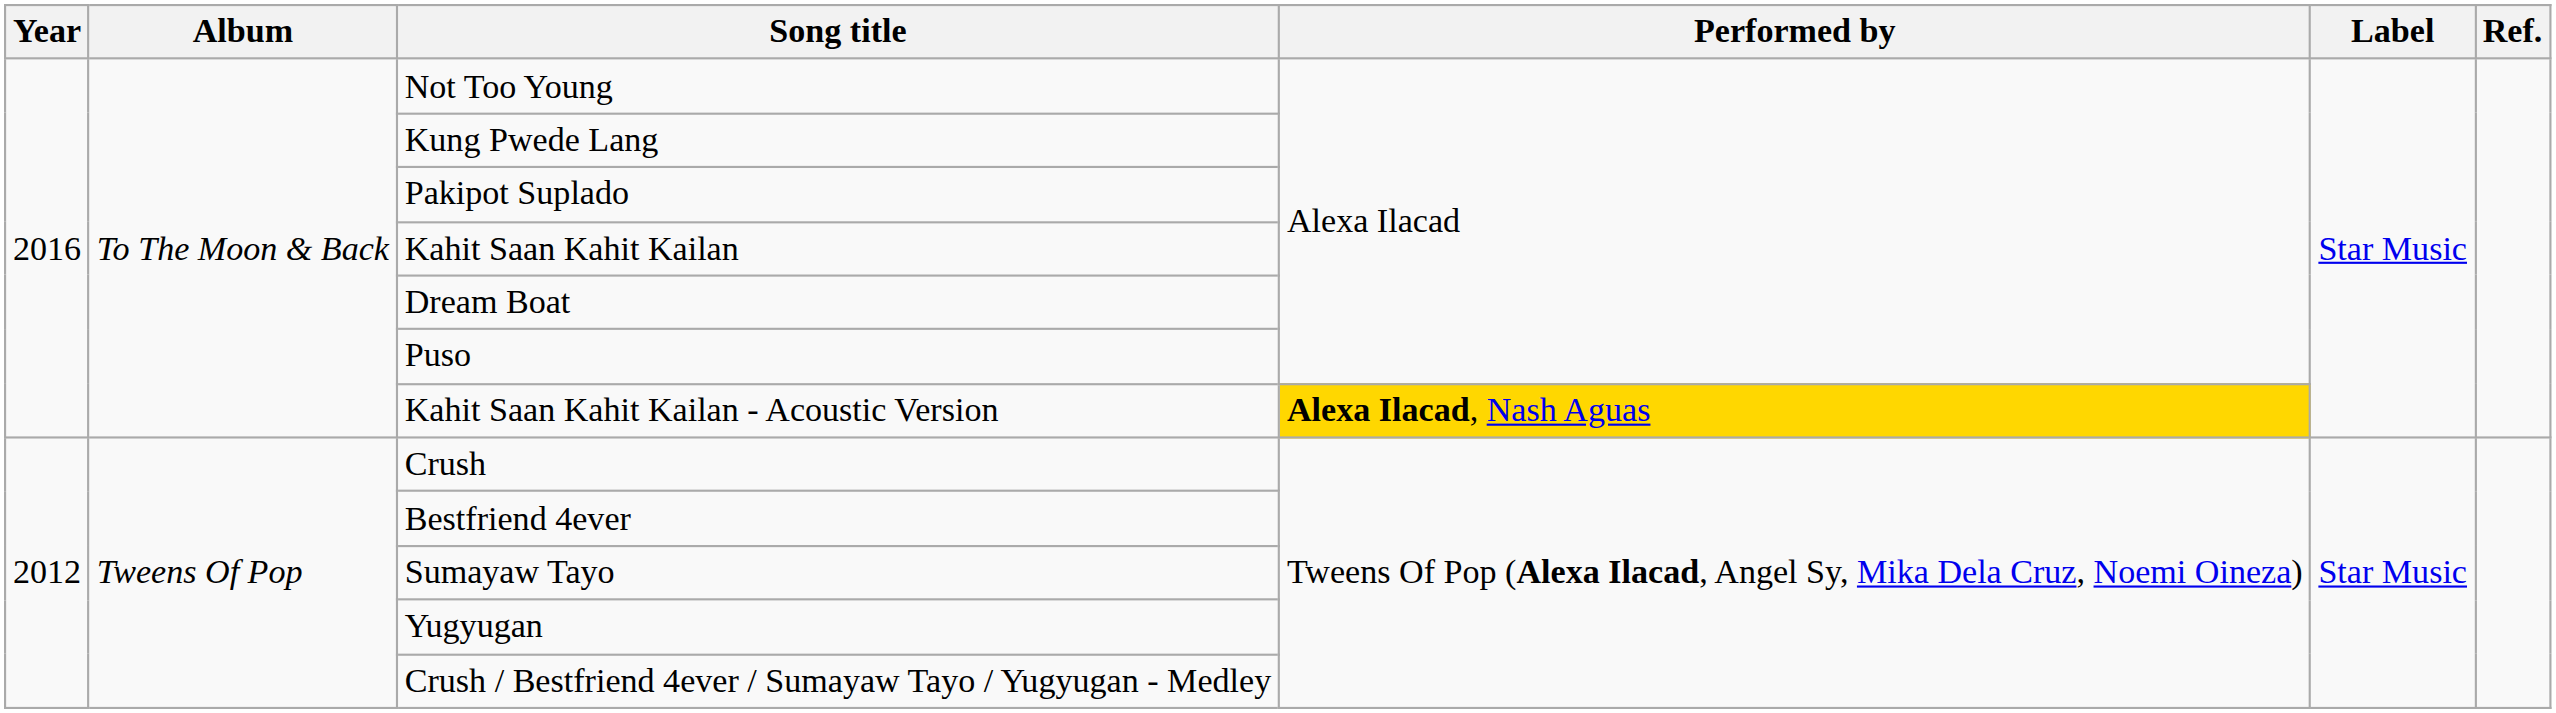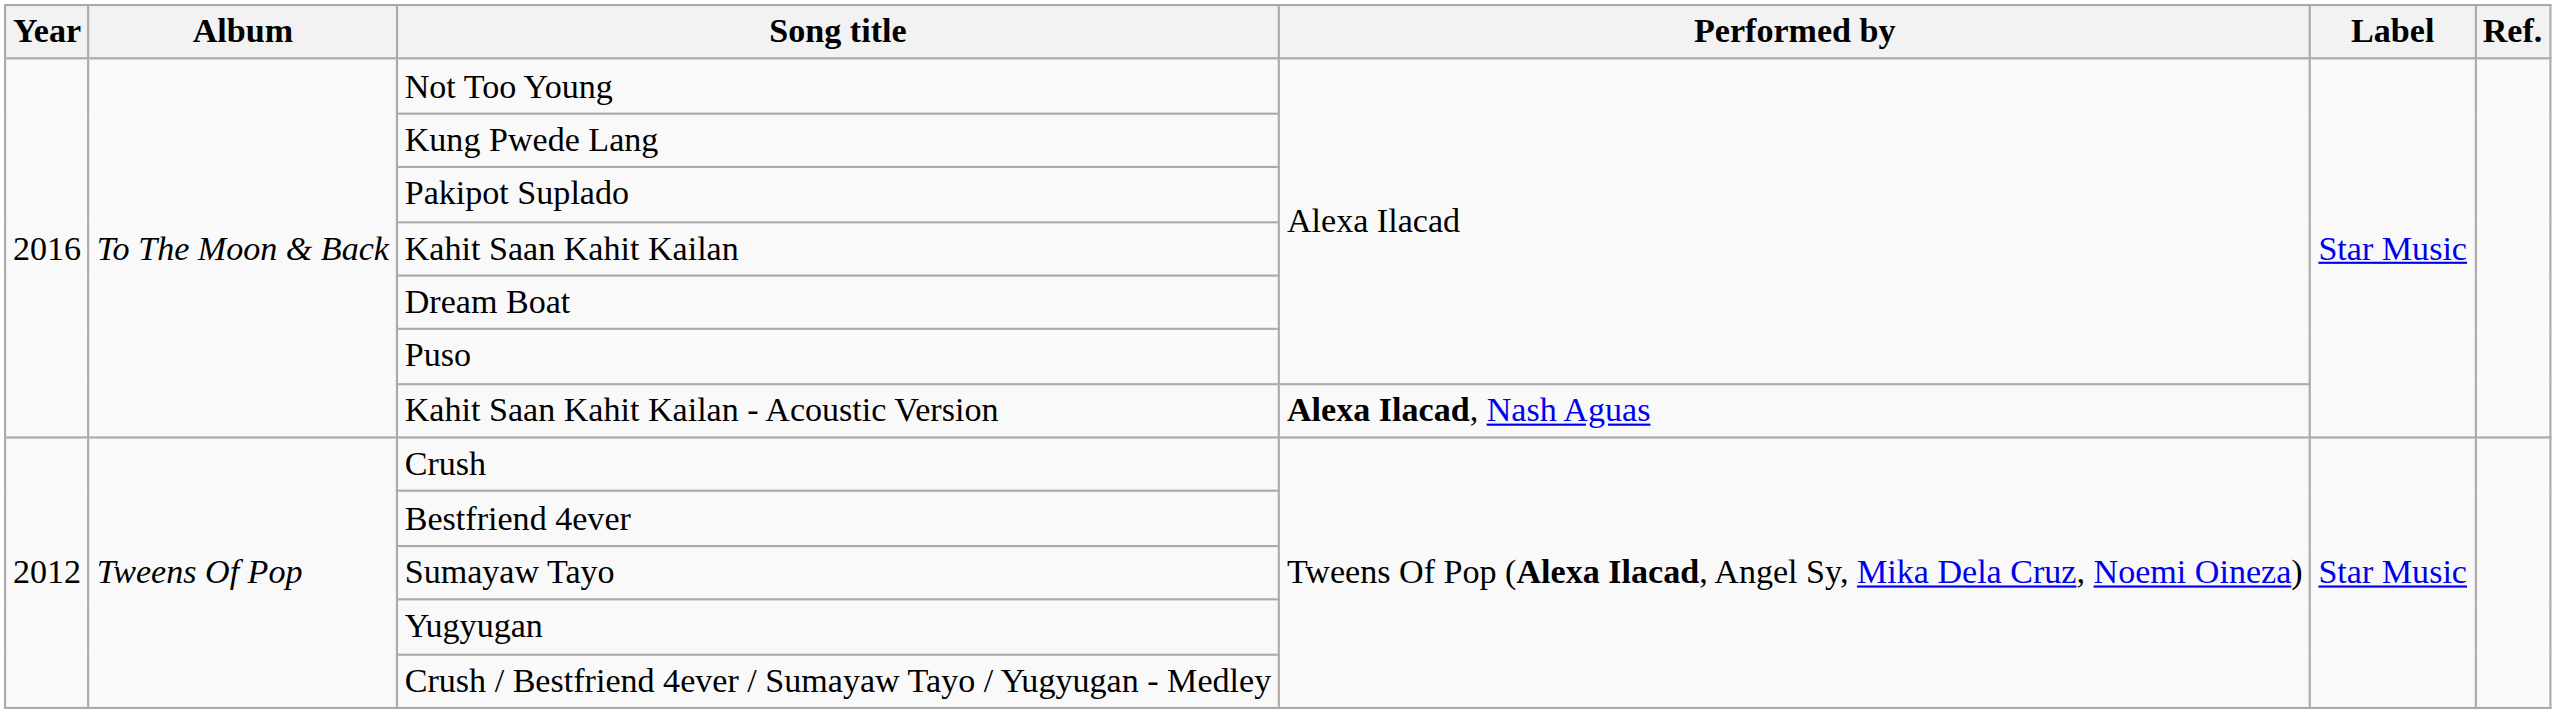Kahit Saan Kahit Kailan - Acoustic Version | Performed by: gold background -> no background
